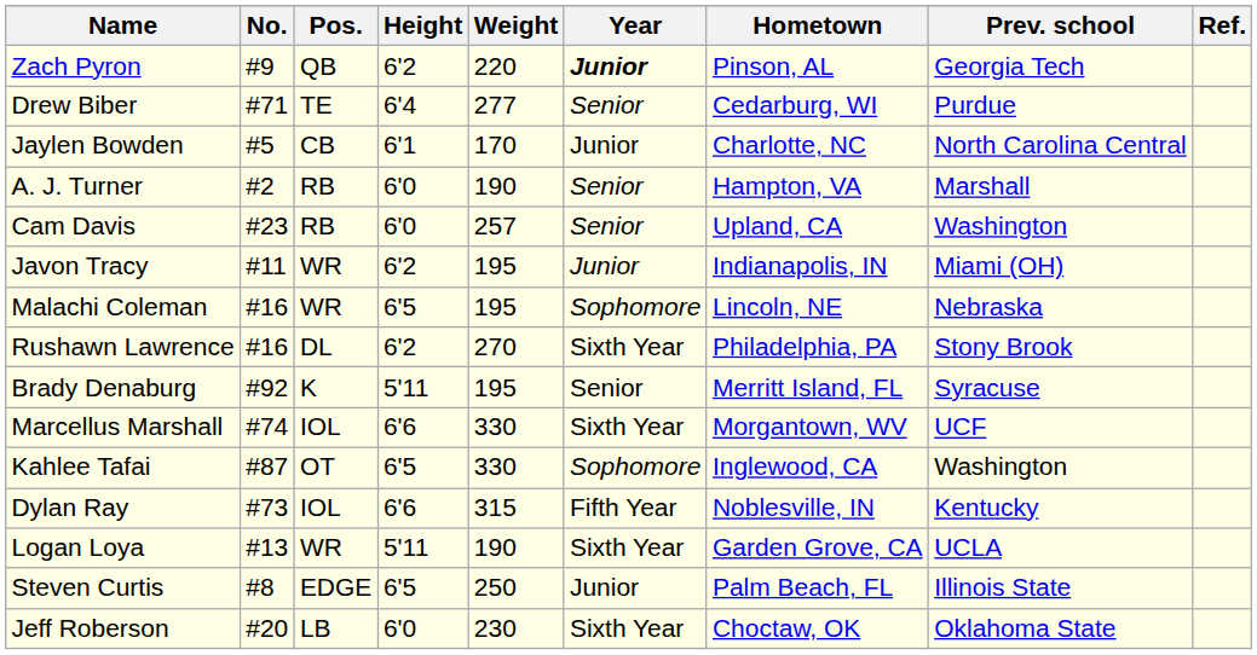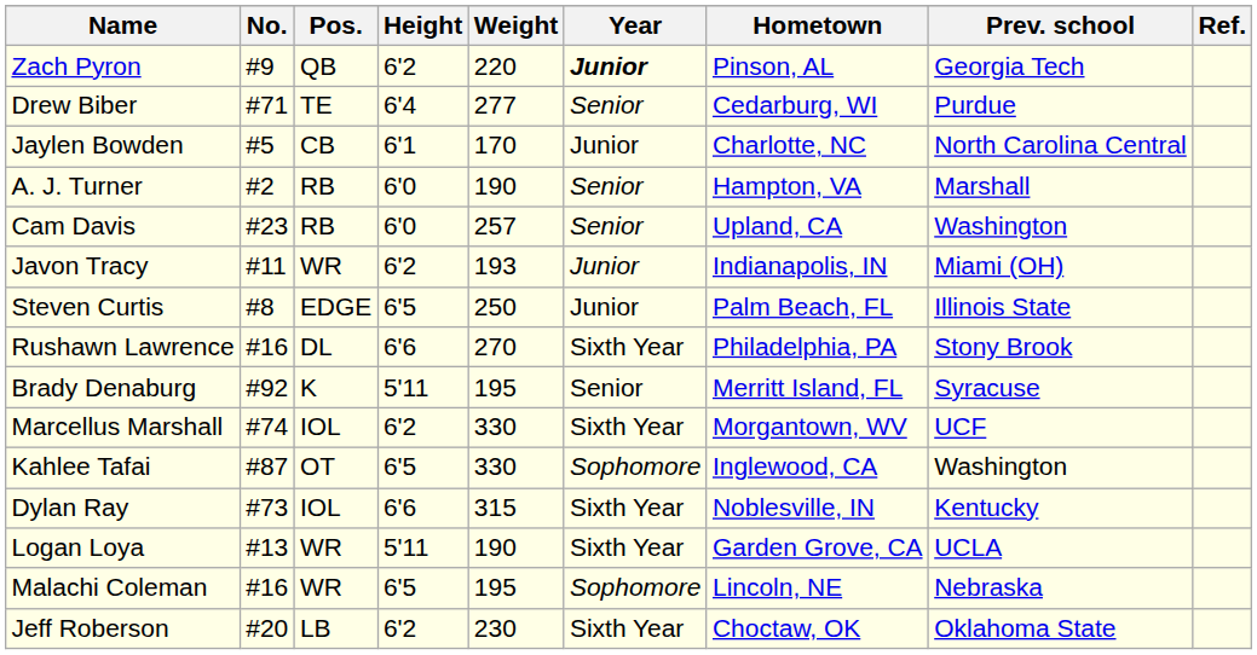Javon Tracy | Weight: 195 -> 193
rows swapped: Steven Curtis <-> Malachi Coleman
Rushawn Lawrence | Height: 6'2 -> 6'6
Marcellus Marshall | Height: 6'6 -> 6'2
Dylan Ray | Year: Fifth Year -> Sixth Year
Jeff Roberson | Height: 6'0 -> 6'2
